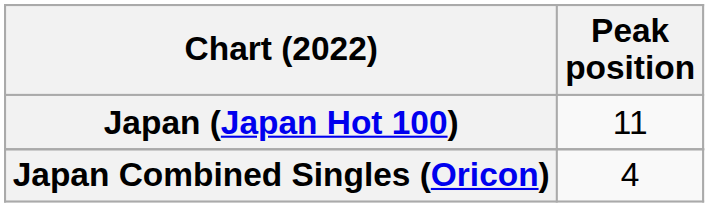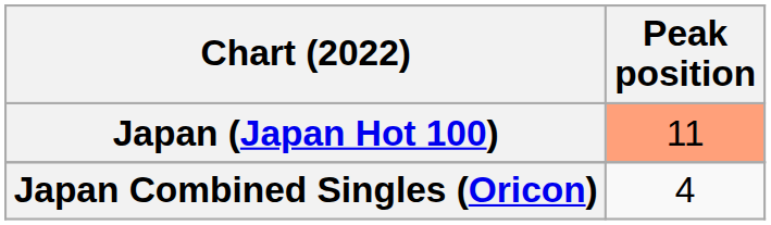Japan (Japan Hot 100) | Peak position: no background -> lightsalmon background
